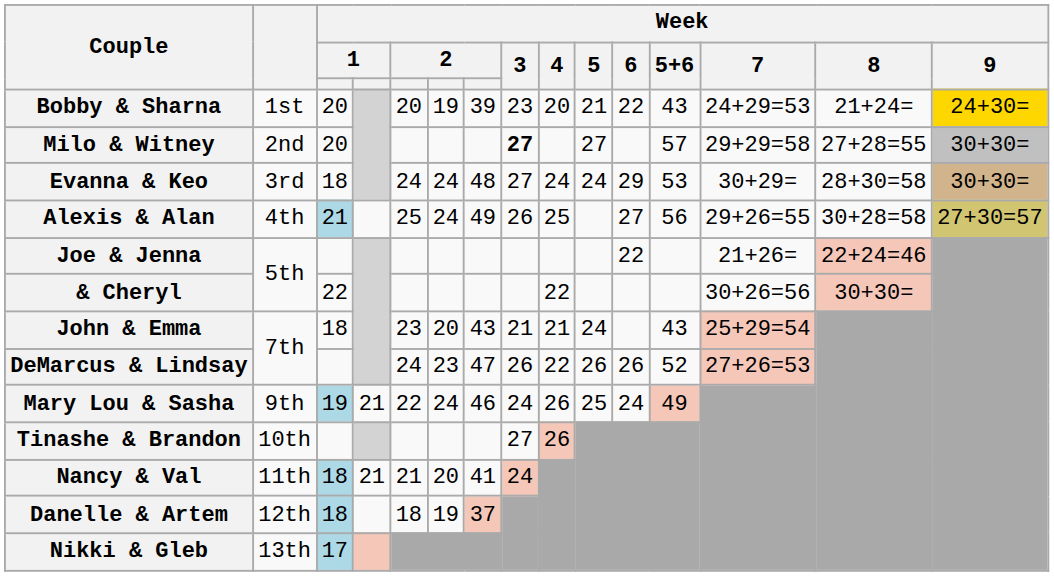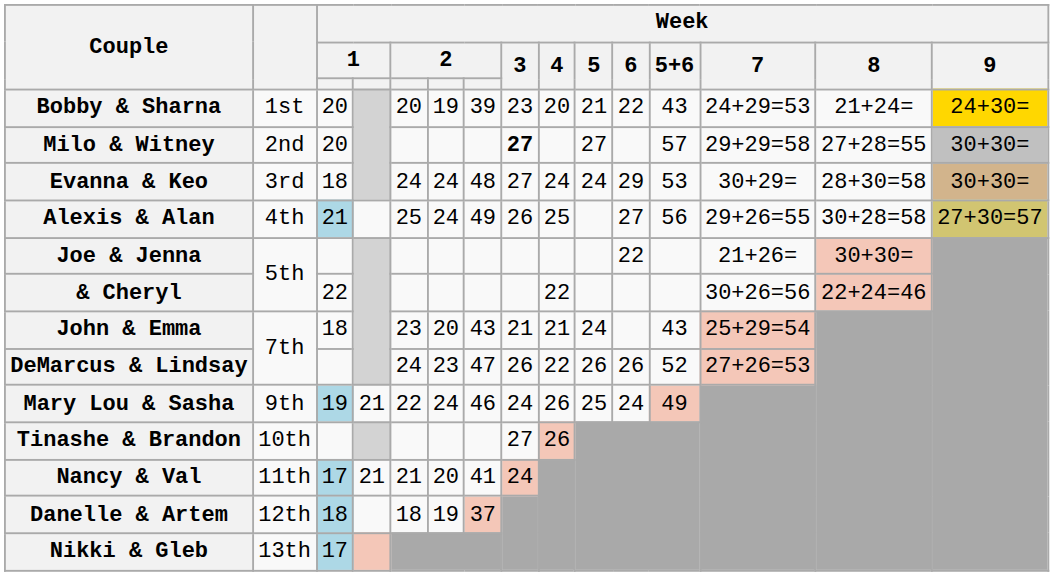Joe & Jenna | Week / 8: 22+24=46 -> 30+30=
& Cheryl | Week / 8: 30+30= -> 22+24=46
Nancy & Val | column 3: 18 -> 17
